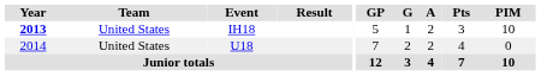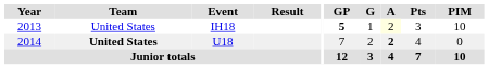IH18 | Year: bold -> normal
IH18 | GP: normal -> bold
IH18 | A: no background -> lightyellow background
U18 | Team: normal -> bold
U18 | A: normal -> bold
